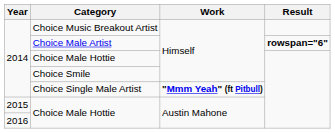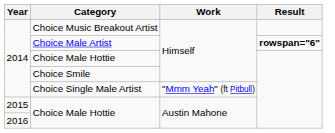Choice Single Male Artist | Work: bold -> normal
